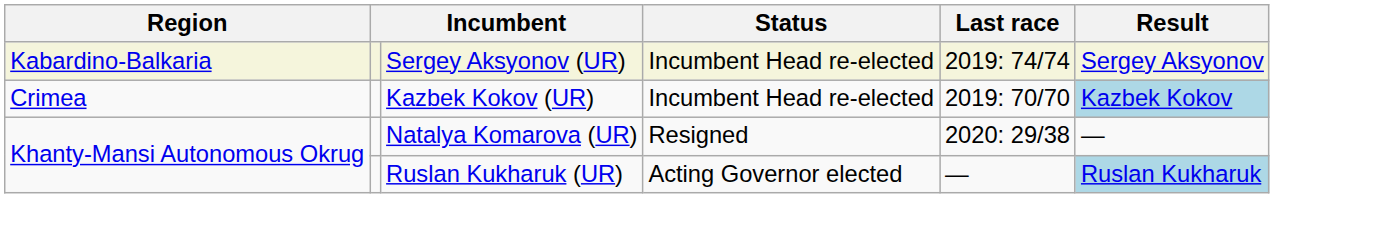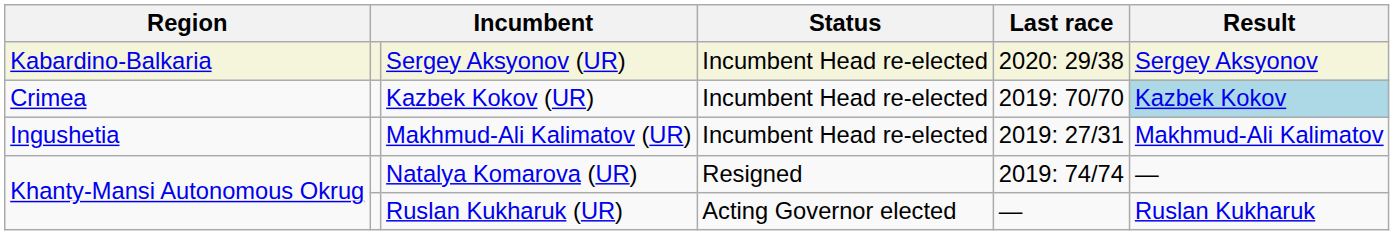Sergey Aksyonov (UR) | Last race: 2019: 74/74 -> 2020: 29/38
+ row: Ingushetia | Makhmud-Ali Kalimatov (UR) | Incumbent Head re-elected | 2019: 27/31 | Makhmud-Ali Kalimatov
Natalya Komarova (UR) | Last race: 2020: 29/38 -> 2019: 74/74
Ruslan Kukharuk (UR) | Result: lightblue background -> no background
